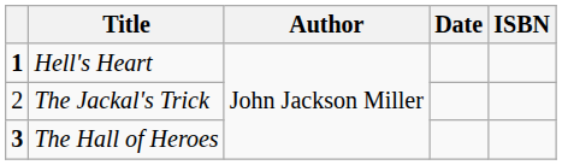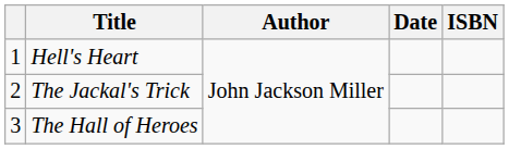Hell's Heart | column 1: bold -> normal
The Hall of Heroes | column 1: bold -> normal
